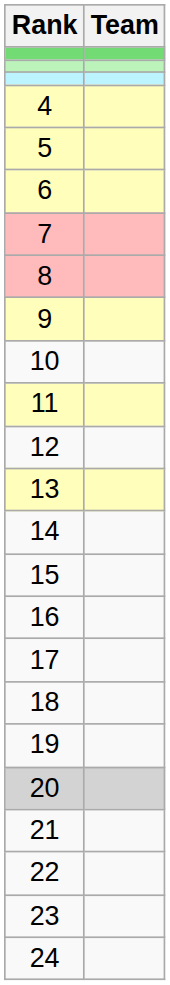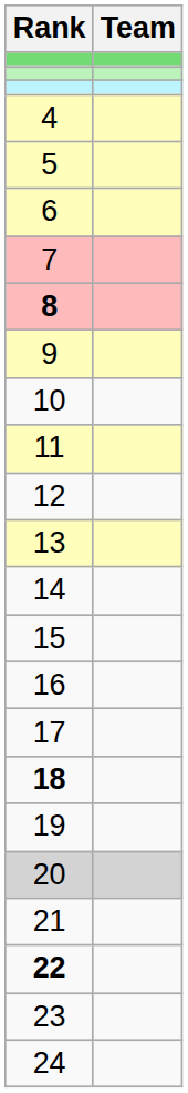row 9 | Rank: normal -> bold
row 19 | Rank: normal -> bold
row 23 | Rank: normal -> bold
